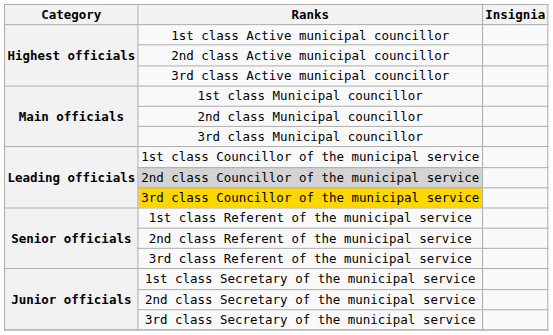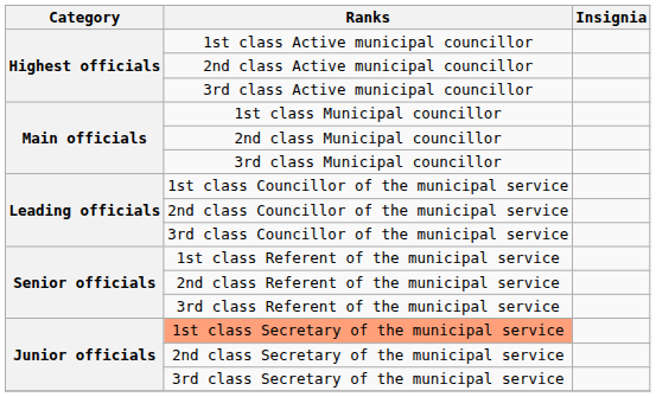2nd class Councillor of the municipal service | Ranks: lightgrey background -> no background
3rd class Councillor of the municipal service | Ranks: gold background -> no background
1st class Secretary of the municipal service | Ranks: no background -> lightsalmon background
